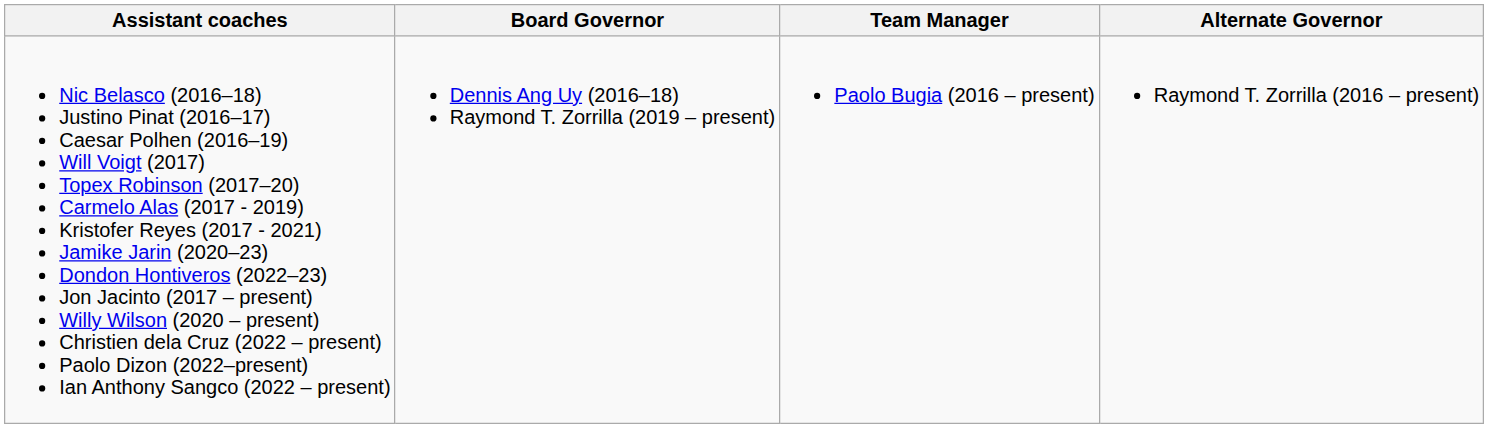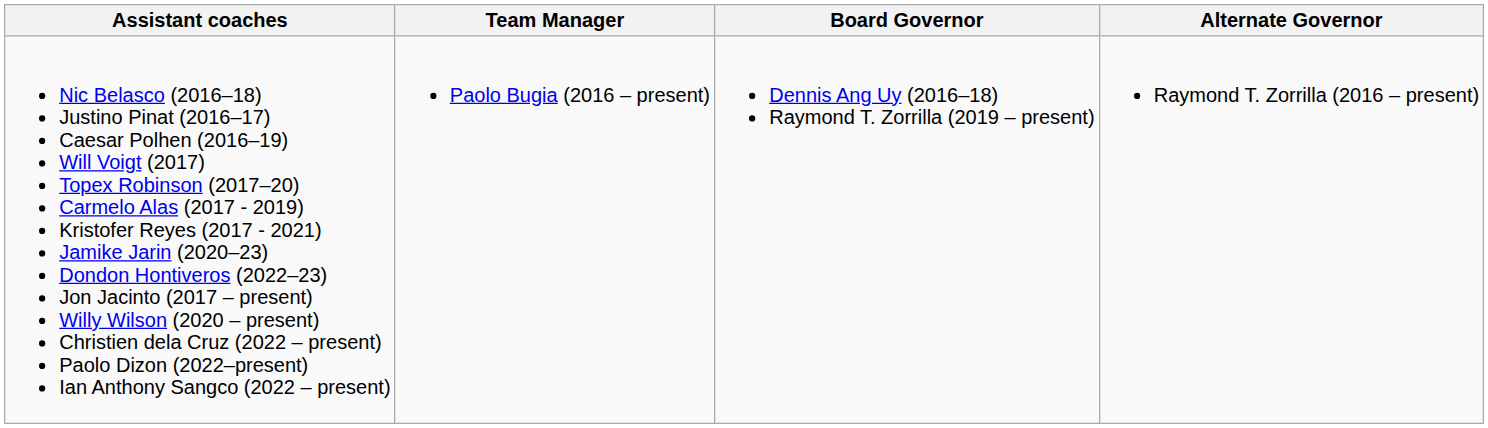columns swapped: Team Manager <-> Board Governor
